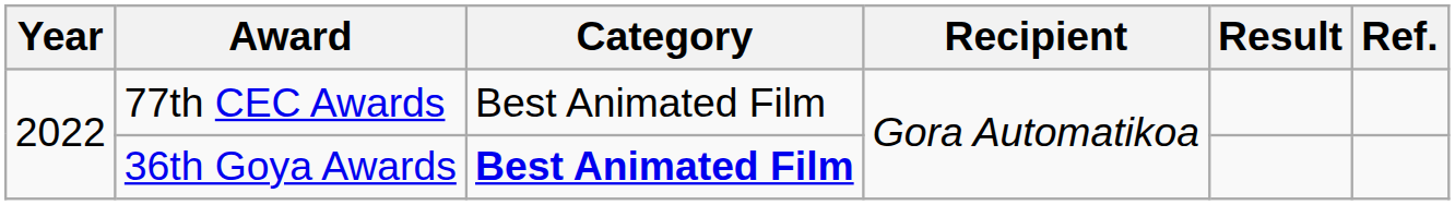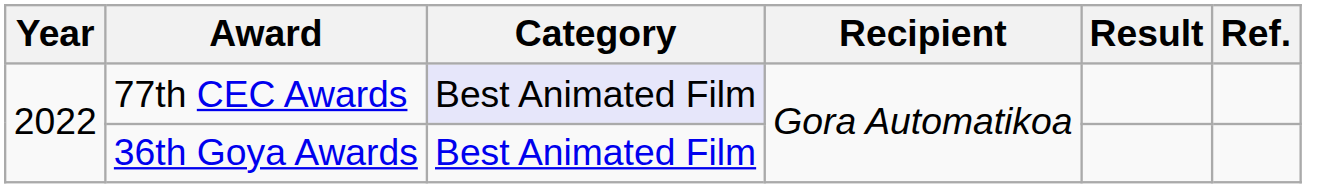77th CEC Awards | Category: no background -> lavender background
36th Goya Awards | Category: bold -> normal
